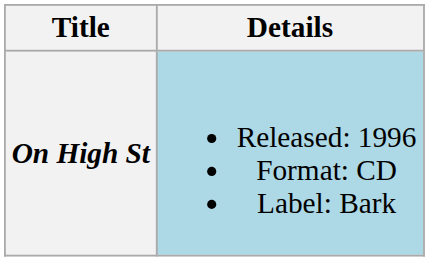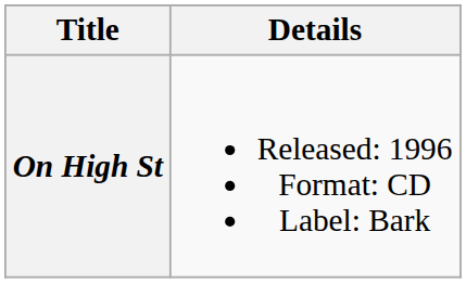On High St | Details: lightblue background -> no background
